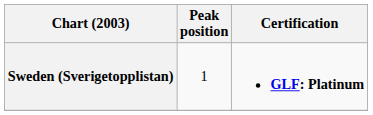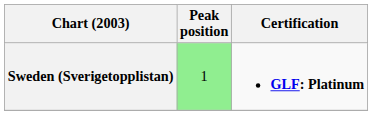Sweden (Sverigetopplistan) | Peak position: no background -> lightgreen background
